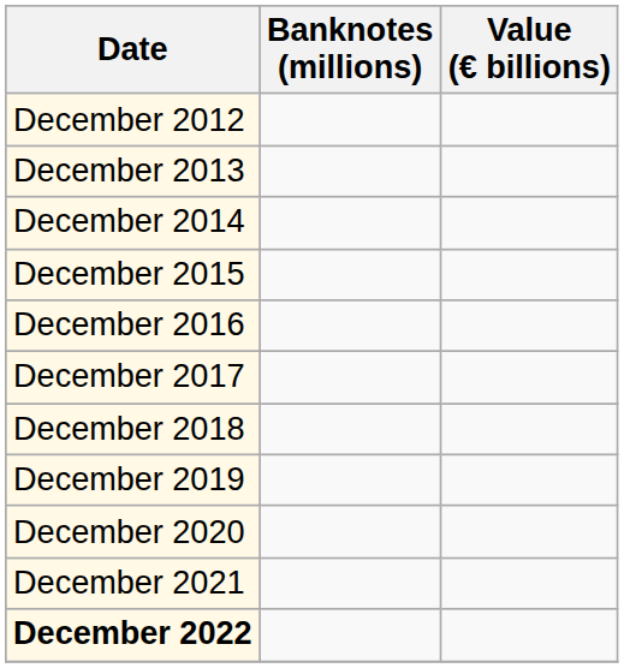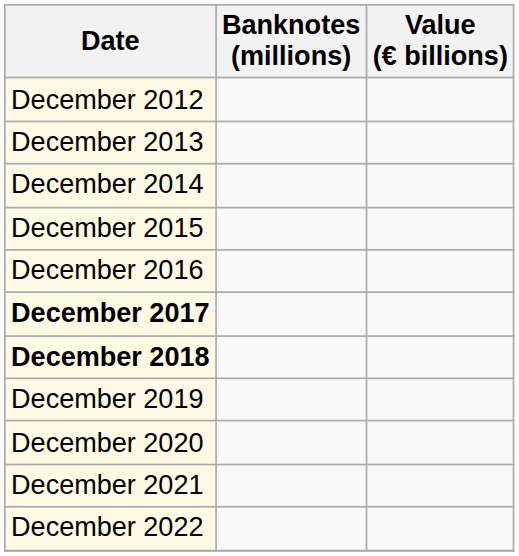December 2017 | Date: normal -> bold
December 2018 | Date: normal -> bold
December 2022 | Date: bold -> normal
